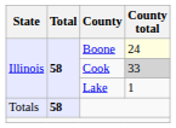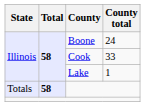Boone | County total: lightyellow background -> no background
Cook | County total: lightgrey background -> no background
